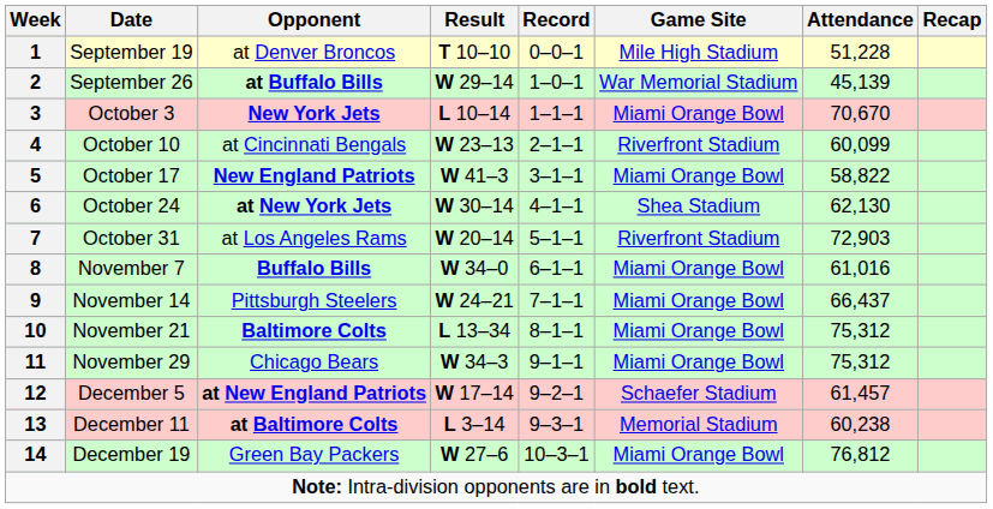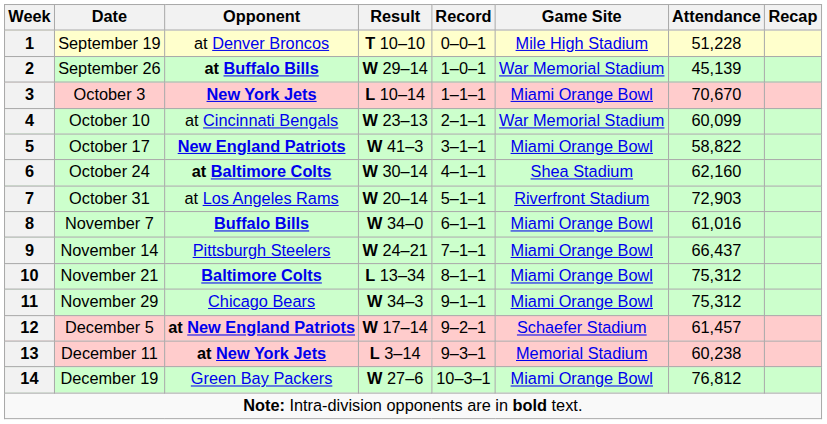4 | Game Site: Riverfront Stadium -> War Memorial Stadium
6 | Opponent: at New York Jets -> at Baltimore Colts
6 | Attendance: 62,130 -> 62,160
13 | Opponent: at Baltimore Colts -> at New York Jets
